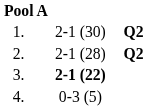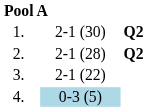3. | column 2: bold -> normal
4. | column 2: no background -> lightblue background
